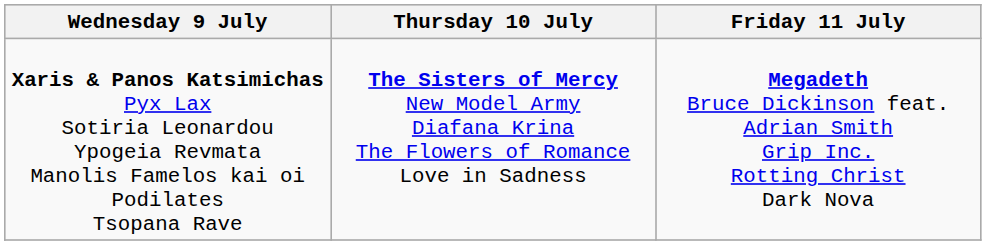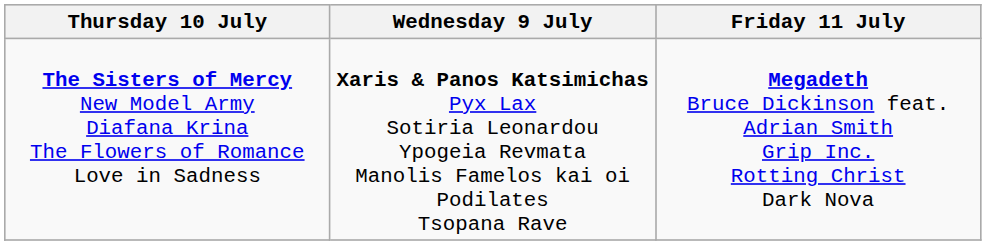columns swapped: Wednesday 9 July <-> Thursday 10 July
